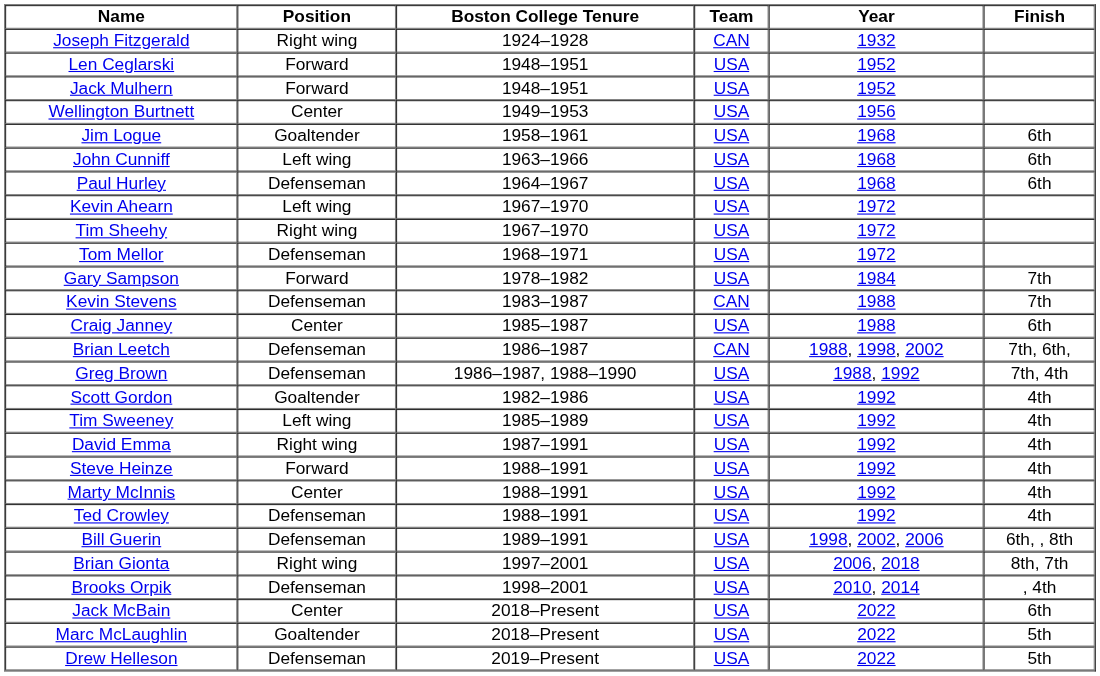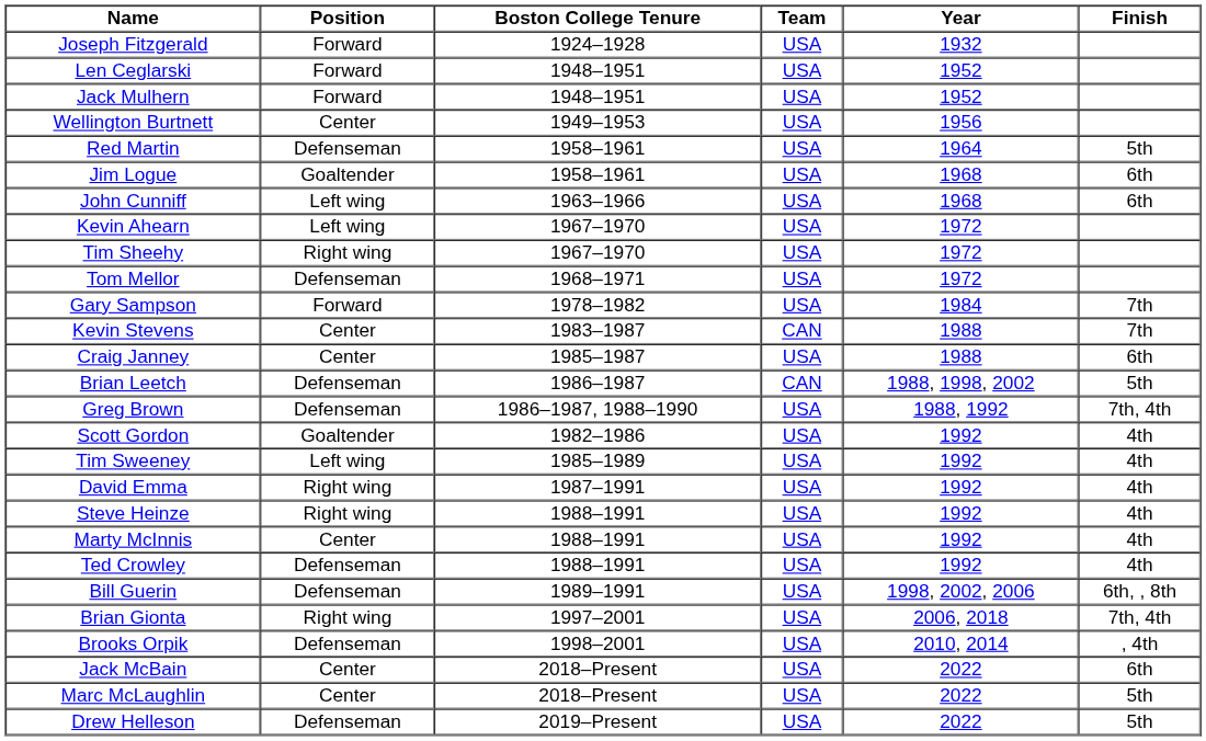Joseph Fitzgerald | Position: Right wing -> Forward
Joseph Fitzgerald | Team: CAN -> USA
+ row: Red Martin | Defenseman | 1958–1961 | USA | 1964 | 5th
- row: Paul Hurley | Defenseman | 1964–1967 | USA | 1968 | 6th
Kevin Stevens | Position: Defenseman -> Center
Brian Leetch | Finish: 7th, 6th, -> 5th
Steve Heinze | Position: Forward -> Right wing
Brian Gionta | Finish: 8th, 7th -> 7th, 4th
Marc McLaughlin | Position: Goaltender -> Center
